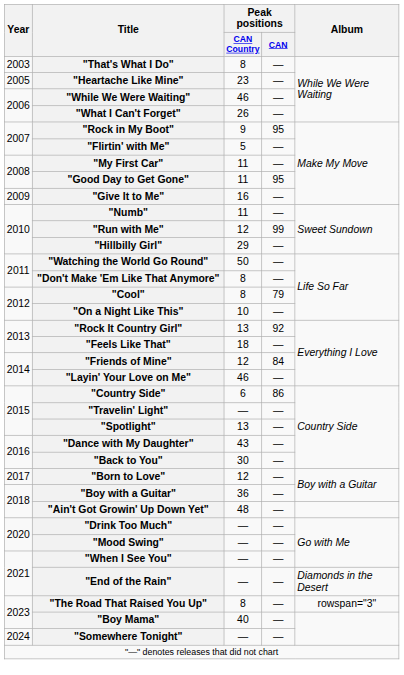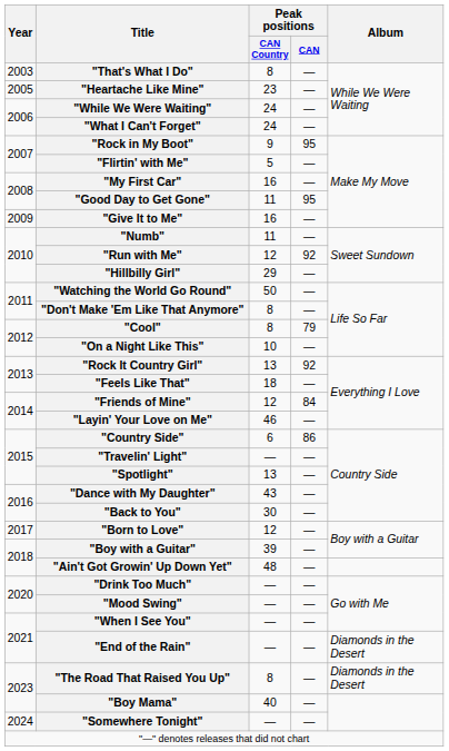"While We Were Waiting" | Peak positions / CAN Country: 46 -> 24
"What I Can't Forget" | Peak positions / CAN Country: 26 -> 24
"My First Car" | Peak positions / CAN Country: 11 -> 16
"Run with Me" | Peak positions / CAN: 99 -> 92
"Boy with a Guitar" | Peak positions / CAN Country: 36 -> 39
"The Road That Raised You Up" | Album: rowspan="3" -> Diamonds in the Desert
